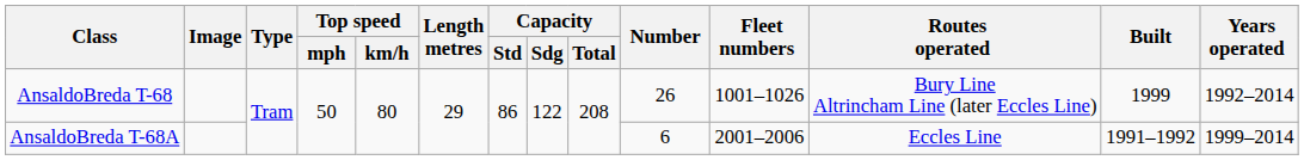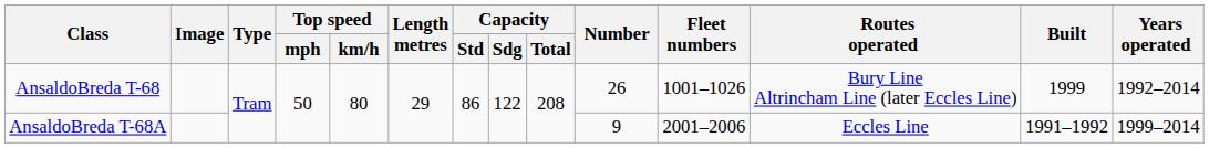AnsaldoBreda T-68A | Number: 6 -> 9
